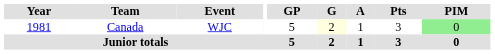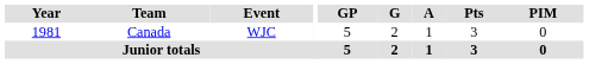Canada | G: lightyellow background -> no background
Canada | PIM: lightgreen background -> no background
